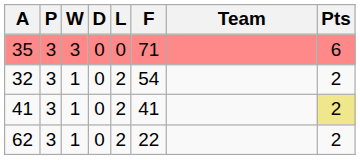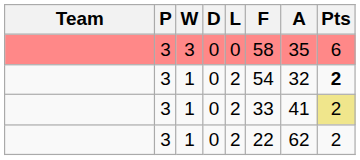columns swapped: Team <-> A
row 2 | F: 71 -> 58
row 3 | Pts: normal -> bold
row 4 | F: 41 -> 33
